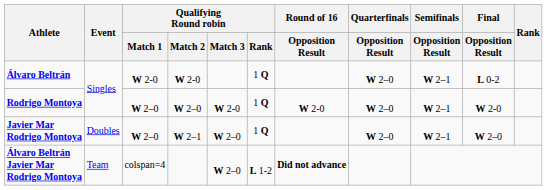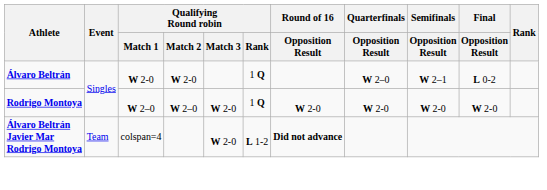Rodrigo Montoya | Quarterfinals / Opposition Result: W 2–0 -> W 2-0
Rodrigo Montoya | Semifinals / Opposition Result: W 2–1 -> W 2-0
- row: Javier Mar Rodrigo Montoya | Doubles | W 2–0 | W 2–1 | W 2–0 | 1 Q | W 2–0 | W 2–1 | W 2–0
Álvaro Beltrán Javier Mar Rodrigo Montoya | Qualifying Round robin / Match 3: W 2–0 -> W 2-0
